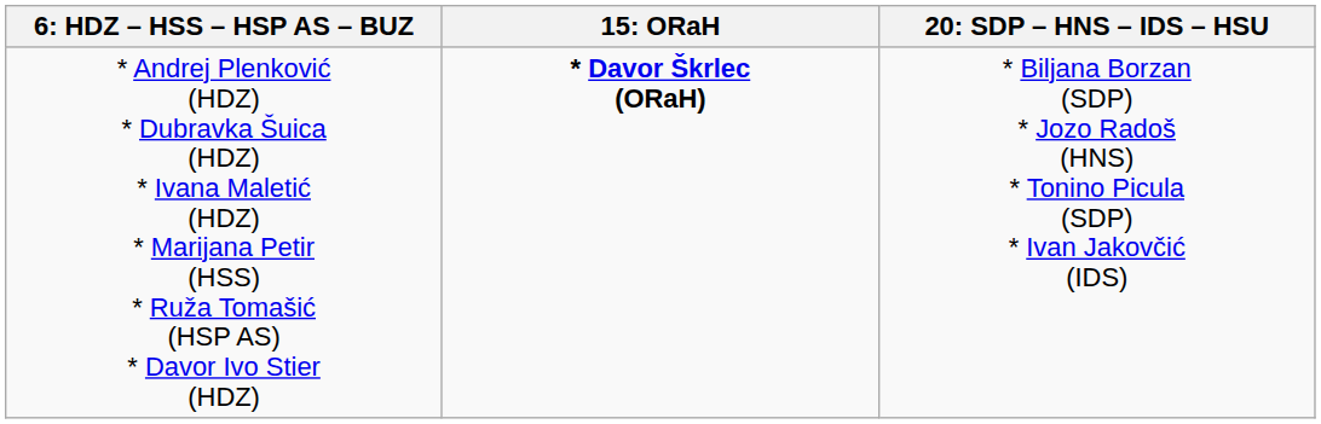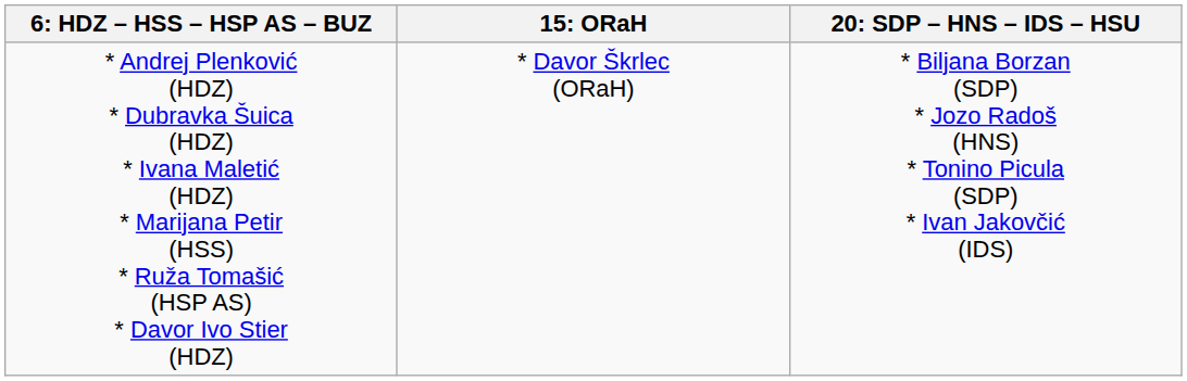row 2 | column 2: bold -> normal
